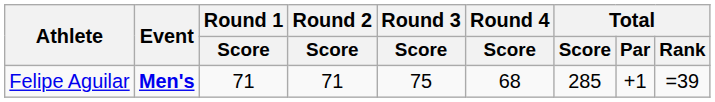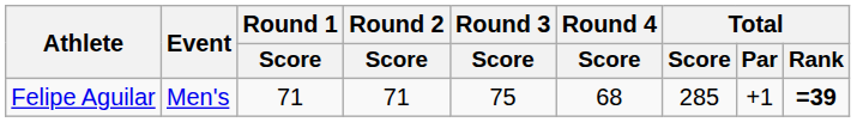Felipe Aguilar | Event: bold -> normal
Felipe Aguilar | Total / Rank: normal -> bold
